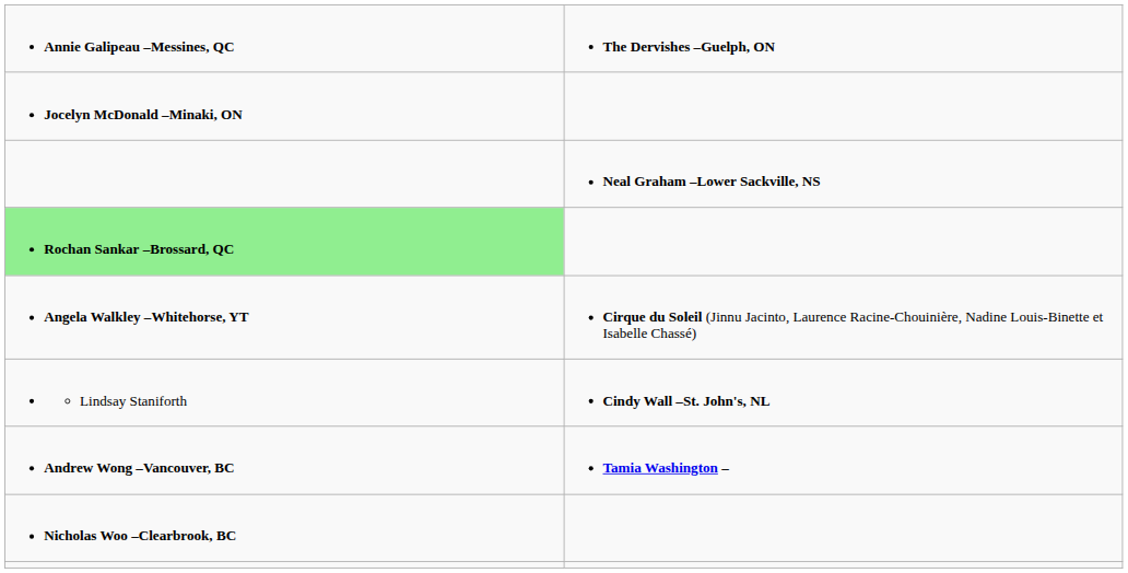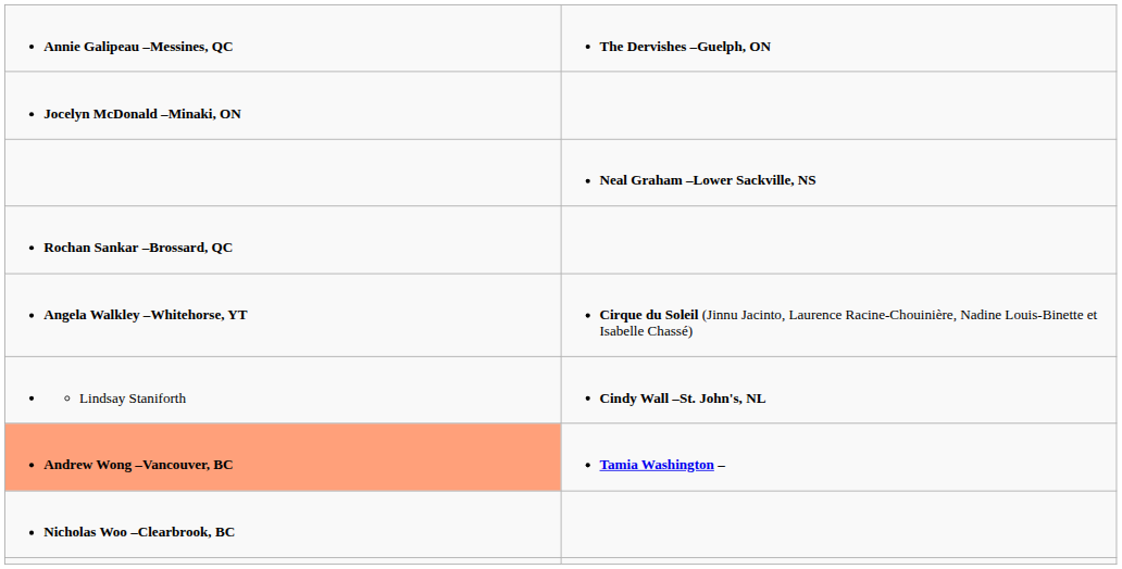row 4 | column 1: lightgreen background -> no background
row 7 | column 1: no background -> lightsalmon background
